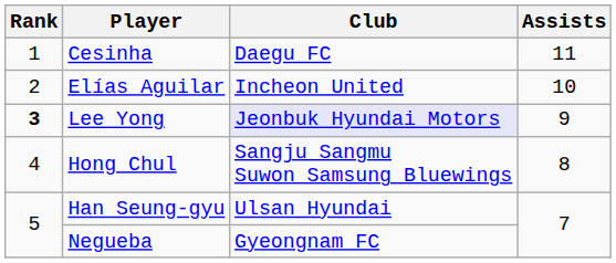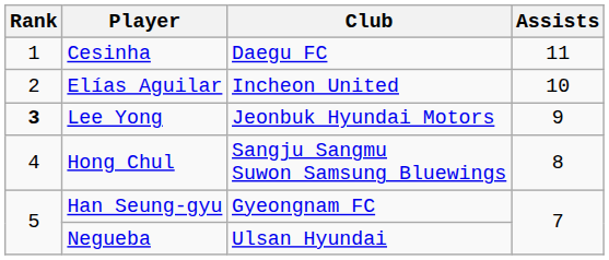Lee Yong | Club: lavender background -> no background
Han Seung-gyu | Club: Ulsan Hyundai -> Gyeongnam FC
Negueba | Club: Gyeongnam FC -> Ulsan Hyundai
